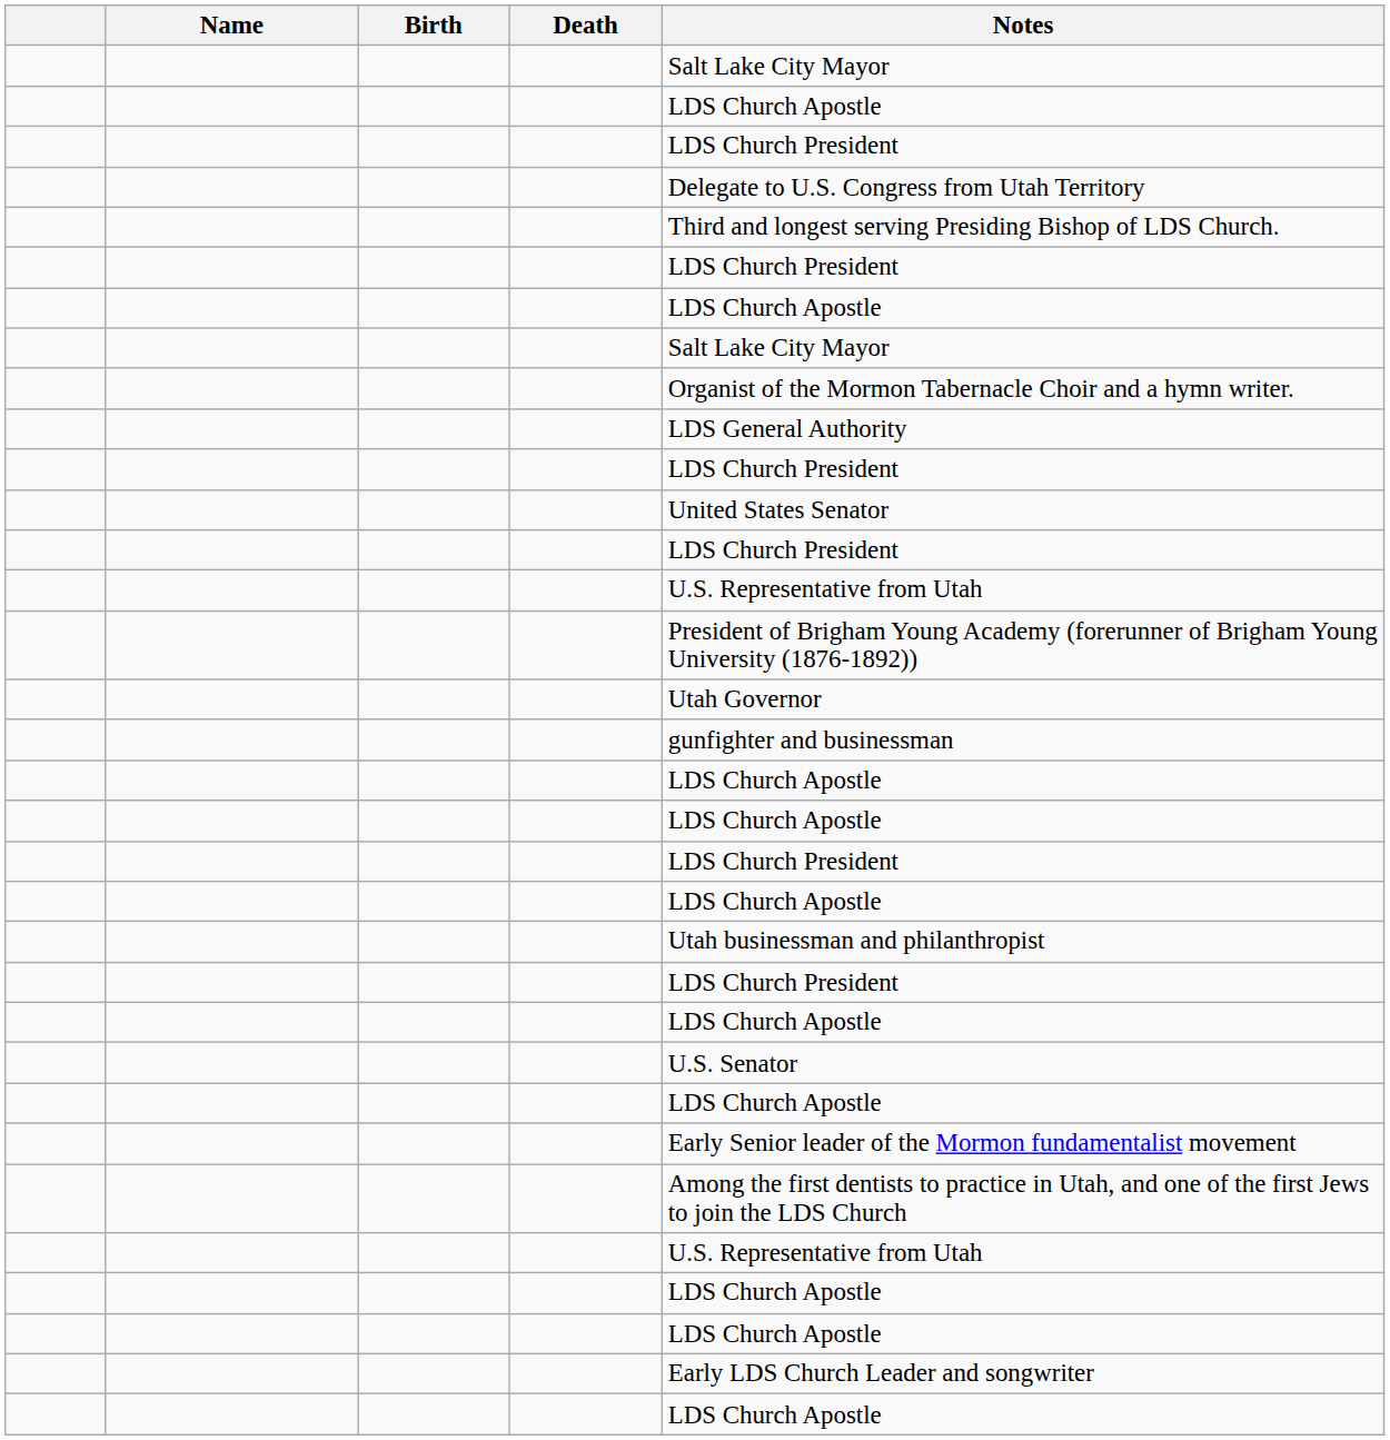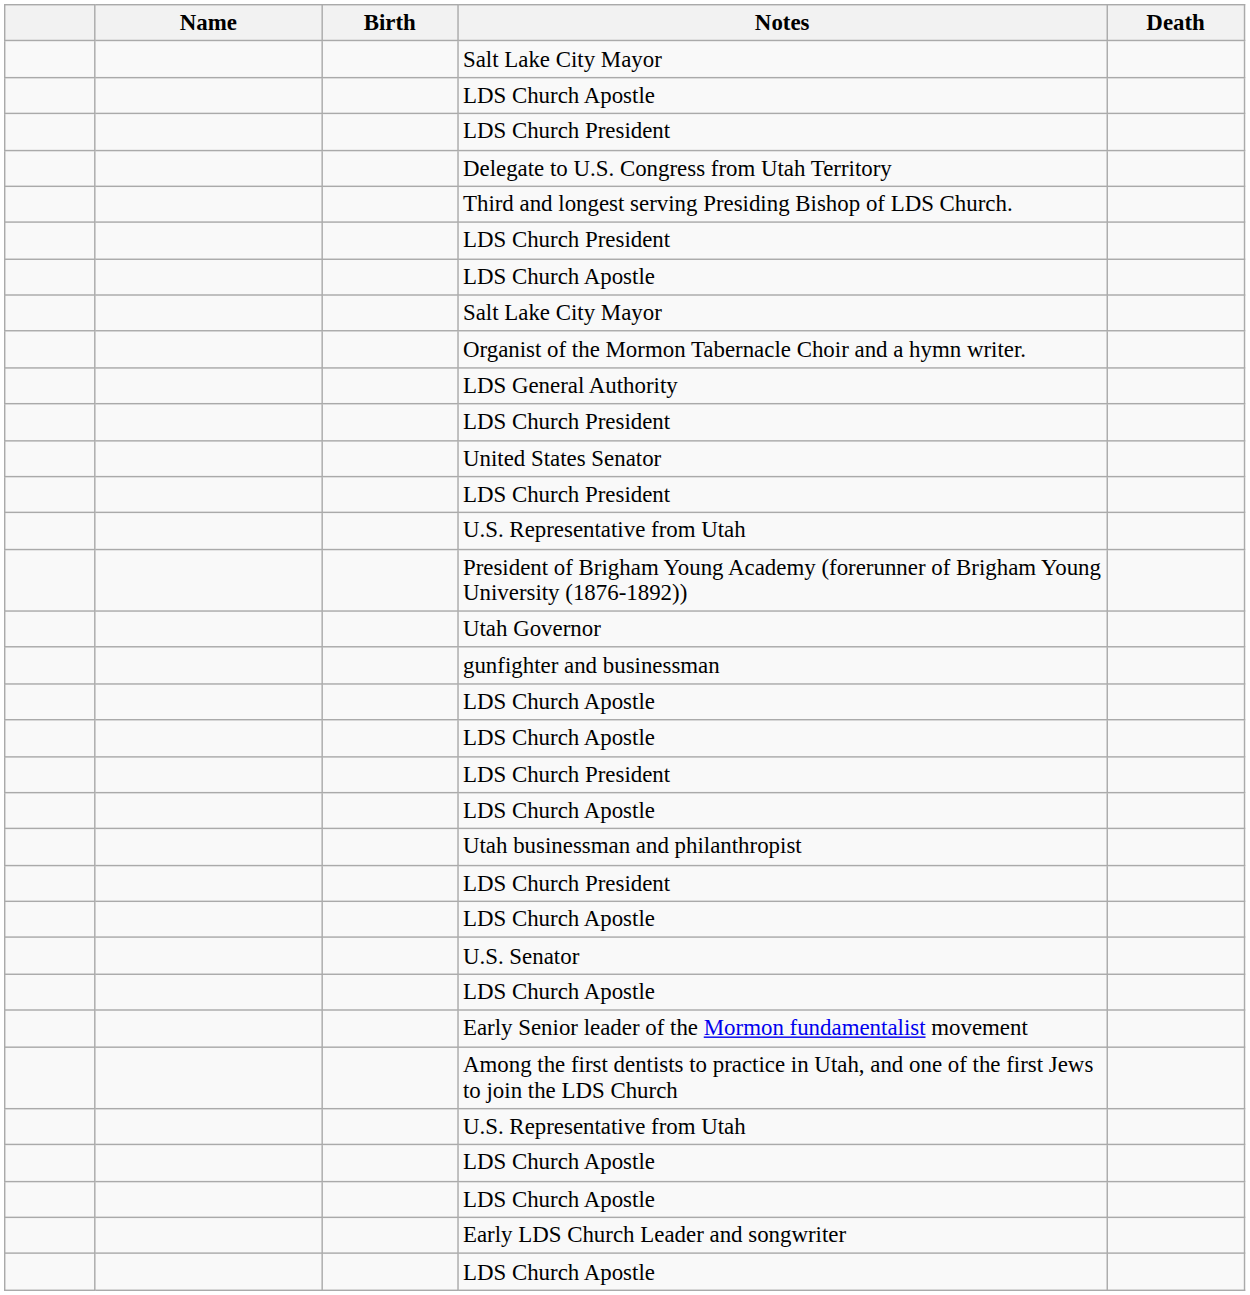columns swapped: Death <-> Notes
